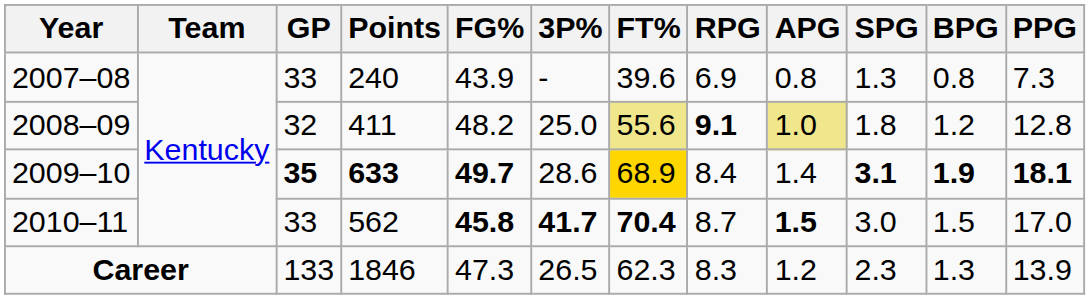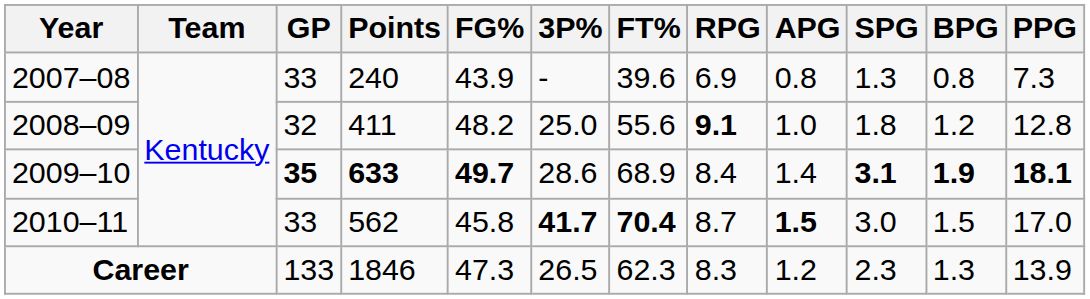2008–09 | FT%: khaki background -> no background
2008–09 | APG: khaki background -> no background
2009–10 | FT%: gold background -> no background
2010–11 | FG%: bold -> normal
